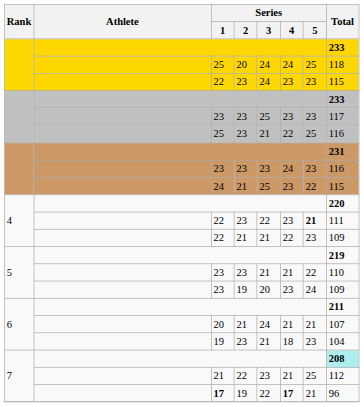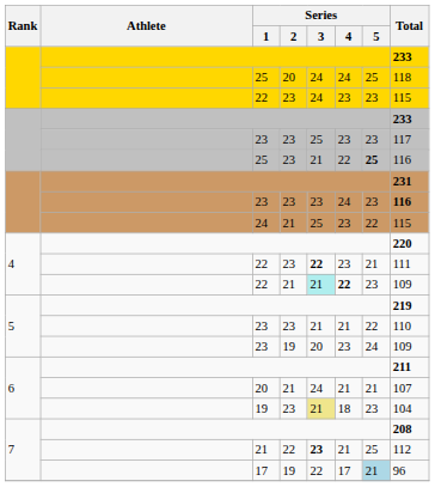row 8 | Series / 5: normal -> bold
row 10 | Total: normal -> bold
row 13 | Series / 3: normal -> bold
row 13 | Series / 5: bold -> normal
row 14 | Series / 3: no background -> paleturquoise background
row 14 | Series / 4: normal -> bold
row 20 | Series / 3: no background -> khaki background
row 21 | Total: paleturquoise background -> no background
row 22 | Series / 3: normal -> bold
row 23 | Series / 1: bold -> normal
row 23 | Series / 4: bold -> normal
row 23 | Series / 5: no background -> lightblue background
